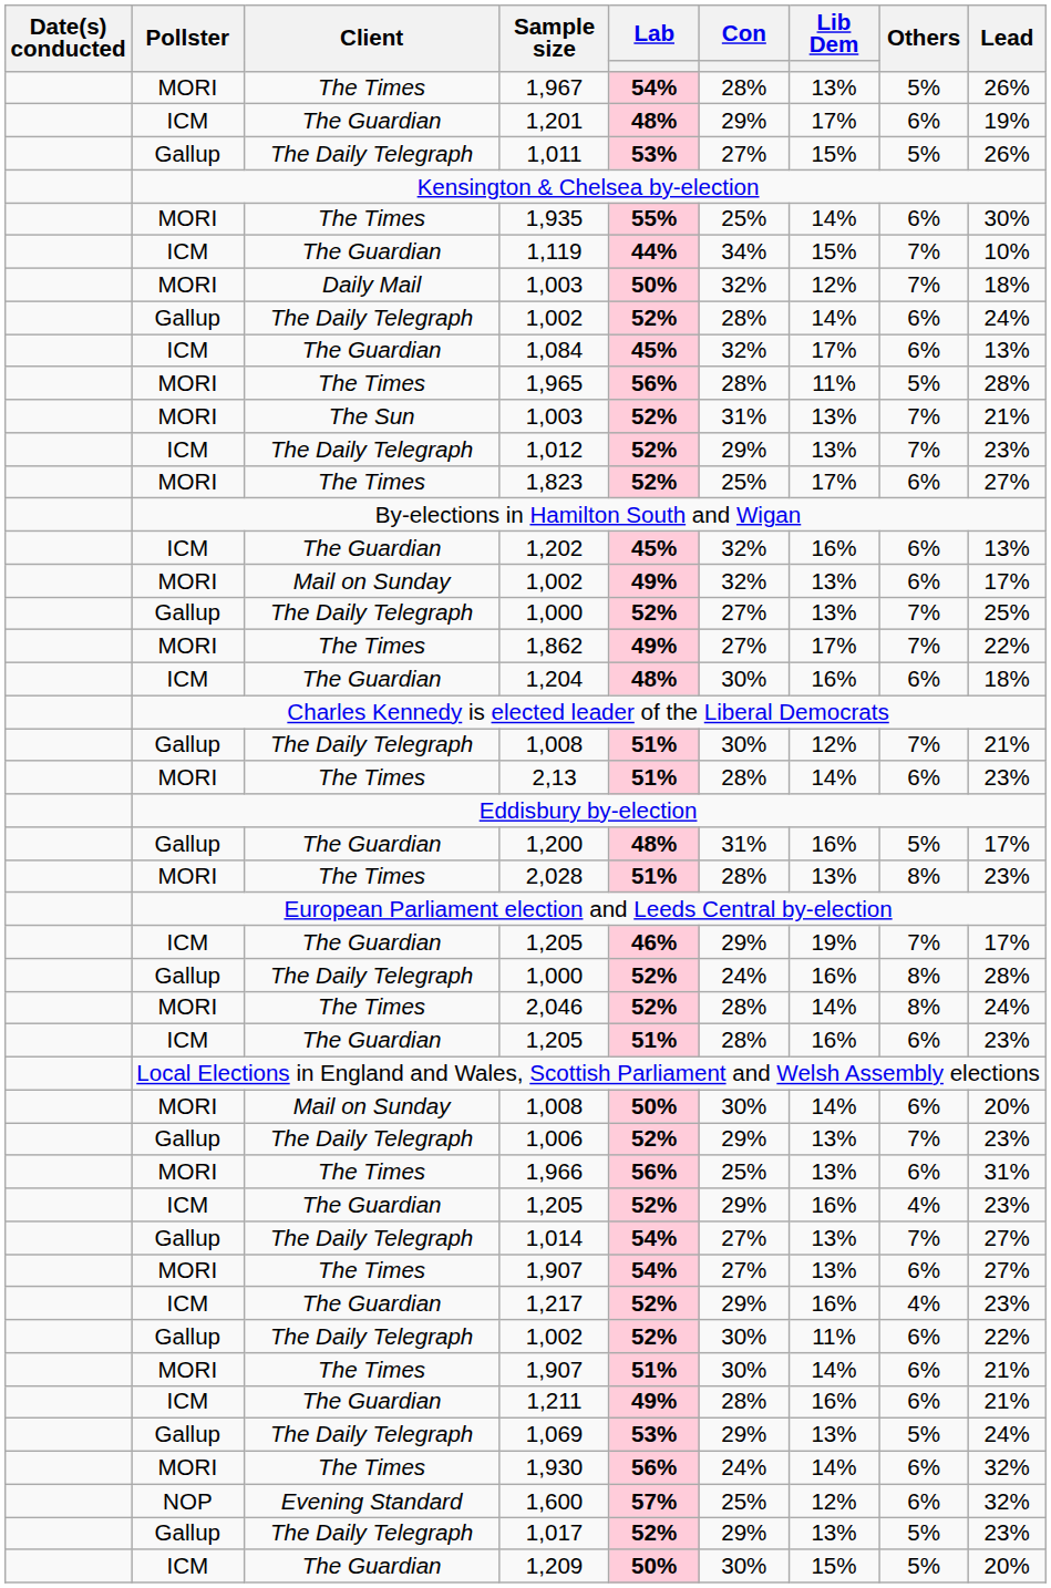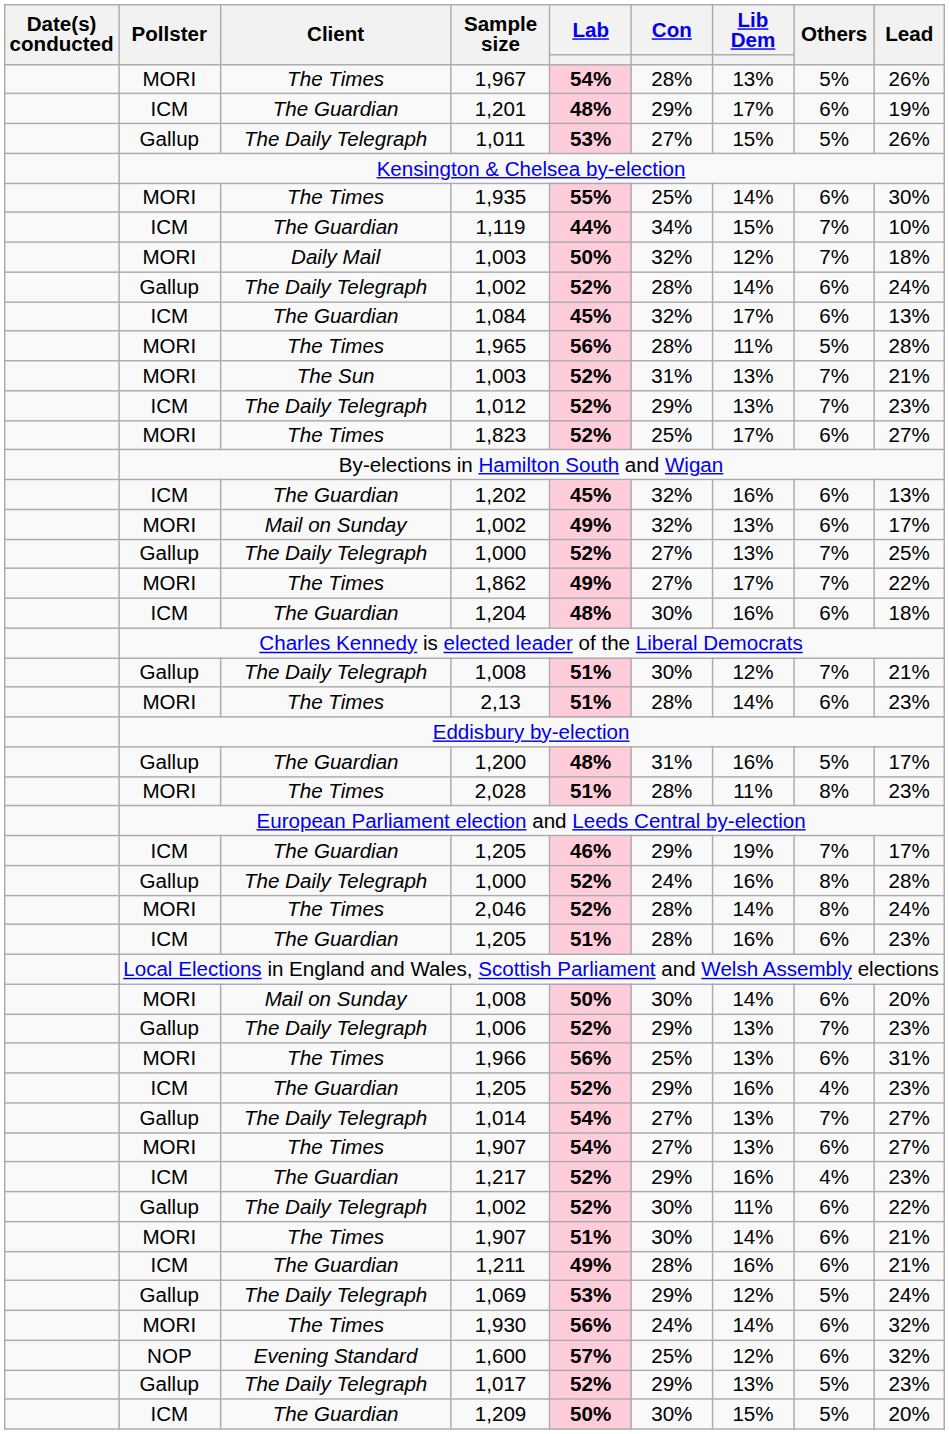2,028 | Lib Dem: 13% -> 11%
1,069 | Lib Dem: 13% -> 12%
